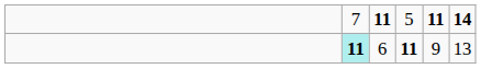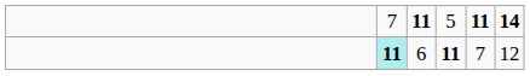row 2 | column 5: 9 -> 7
row 2 | column 6: 13 -> 12
